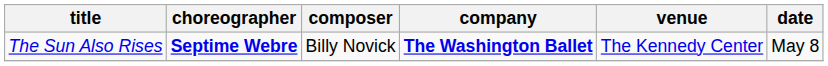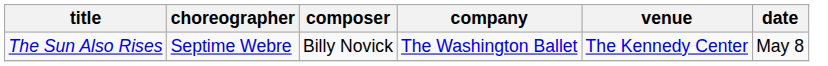The Sun Also Rises | choreographer: bold -> normal
The Sun Also Rises | company: bold -> normal
